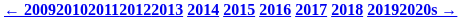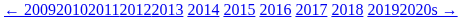row 1 | column 1: bold -> normal
